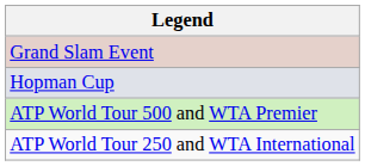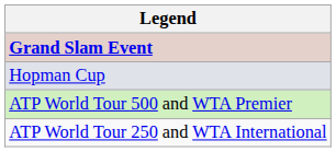row 2 | column 1: normal -> bold
